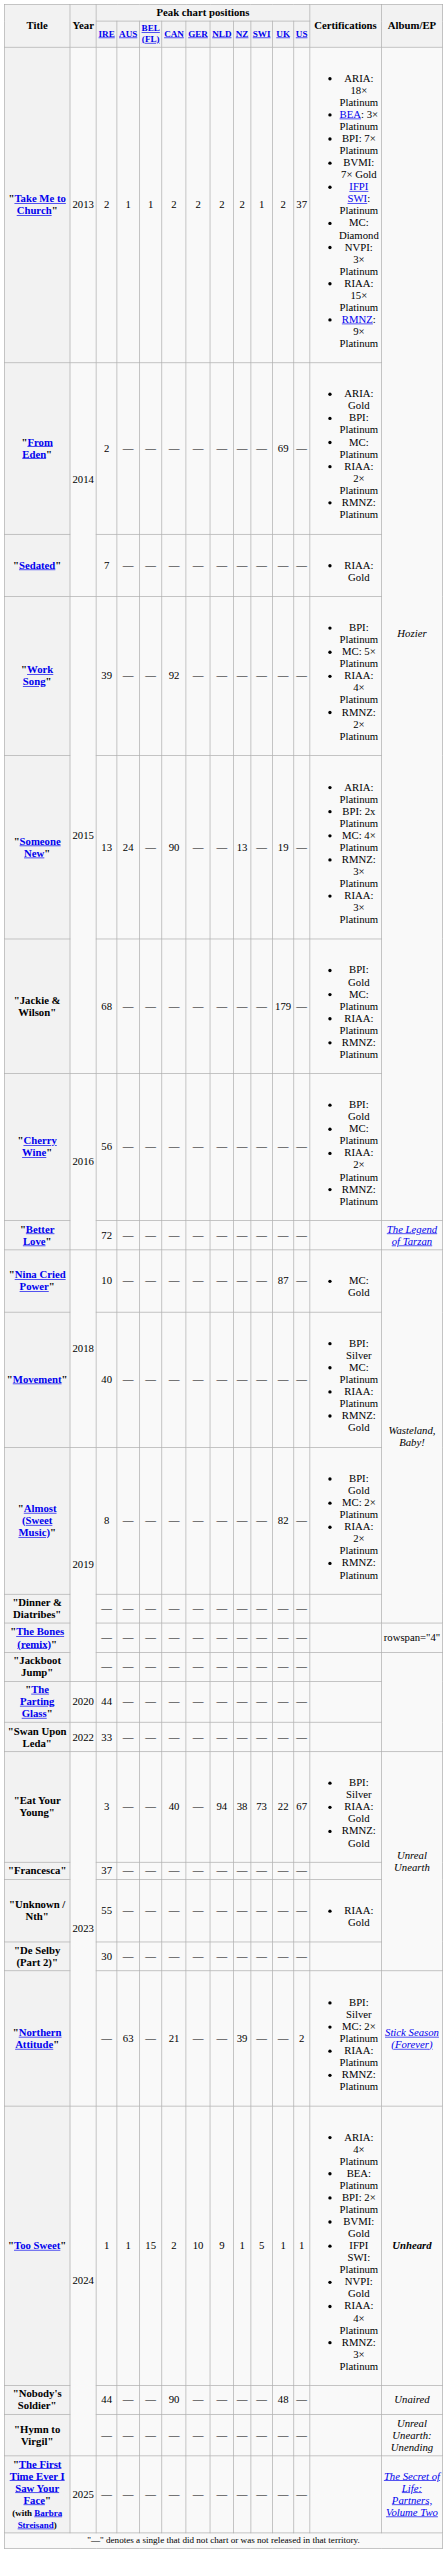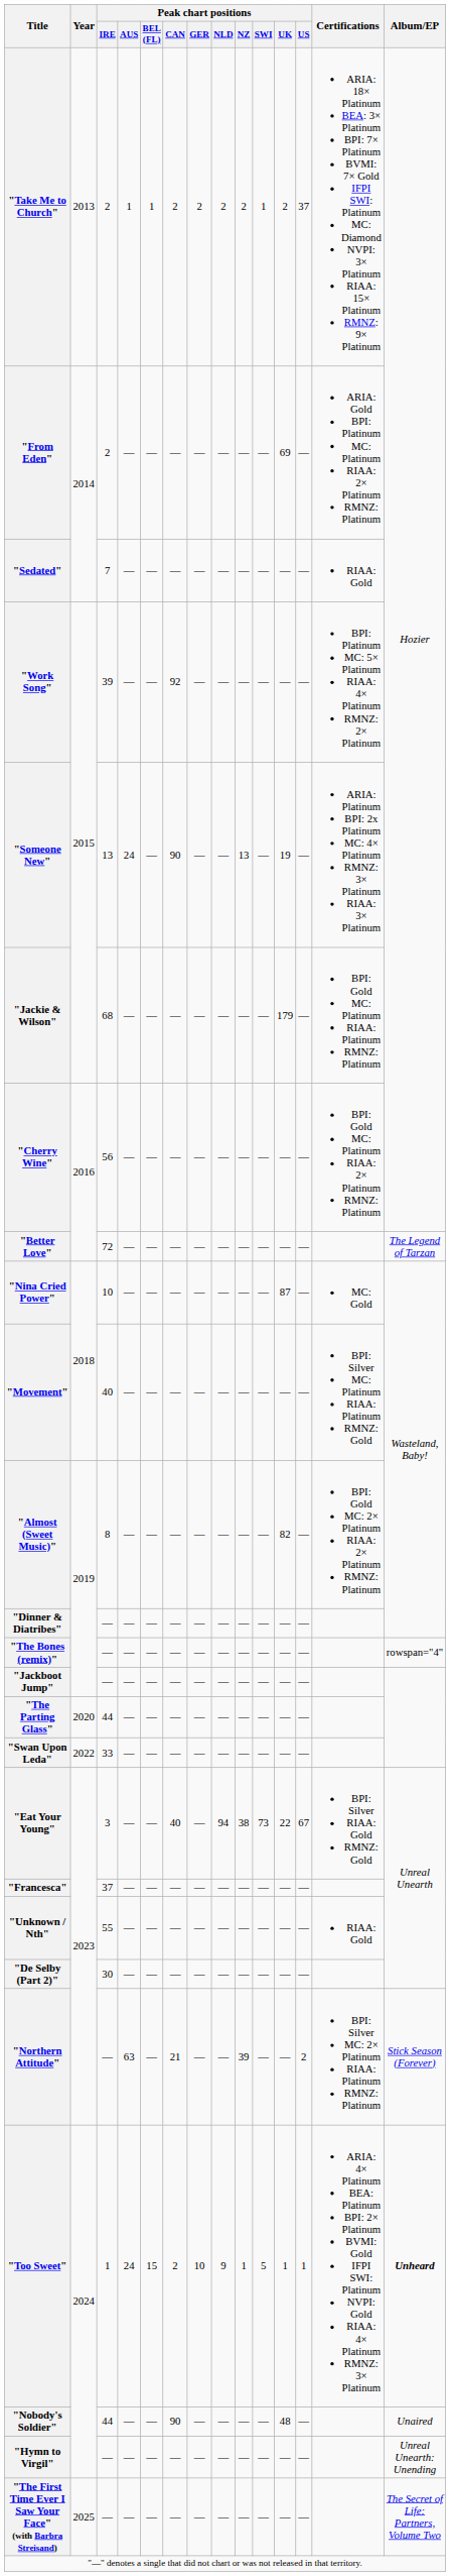"Too Sweet" | Peak chart positions / AUS: 1 -> 24
